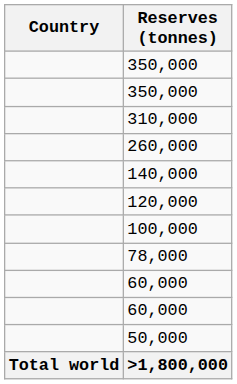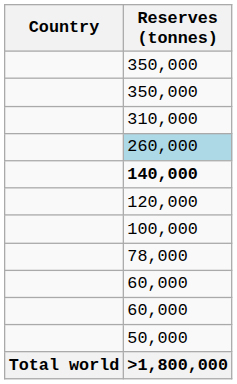row 5 | Reserves (tonnes): no background -> lightblue background
row 6 | Reserves (tonnes): normal -> bold
